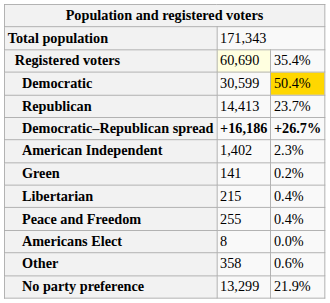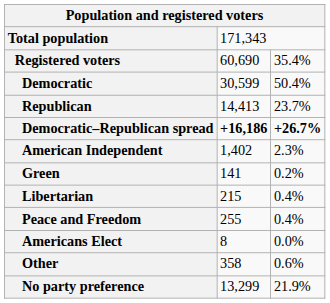Registered voters | column 2: lightyellow background -> no background
Democratic | column 3: gold background -> no background
